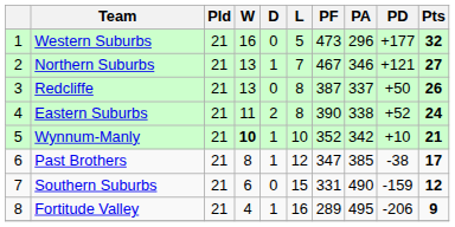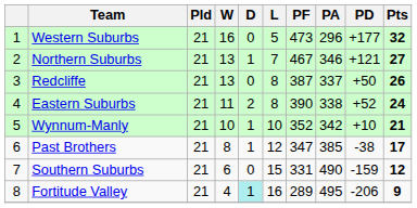Wynnum-Manly | W: bold -> normal
Fortitude Valley | D: no background -> paleturquoise background
